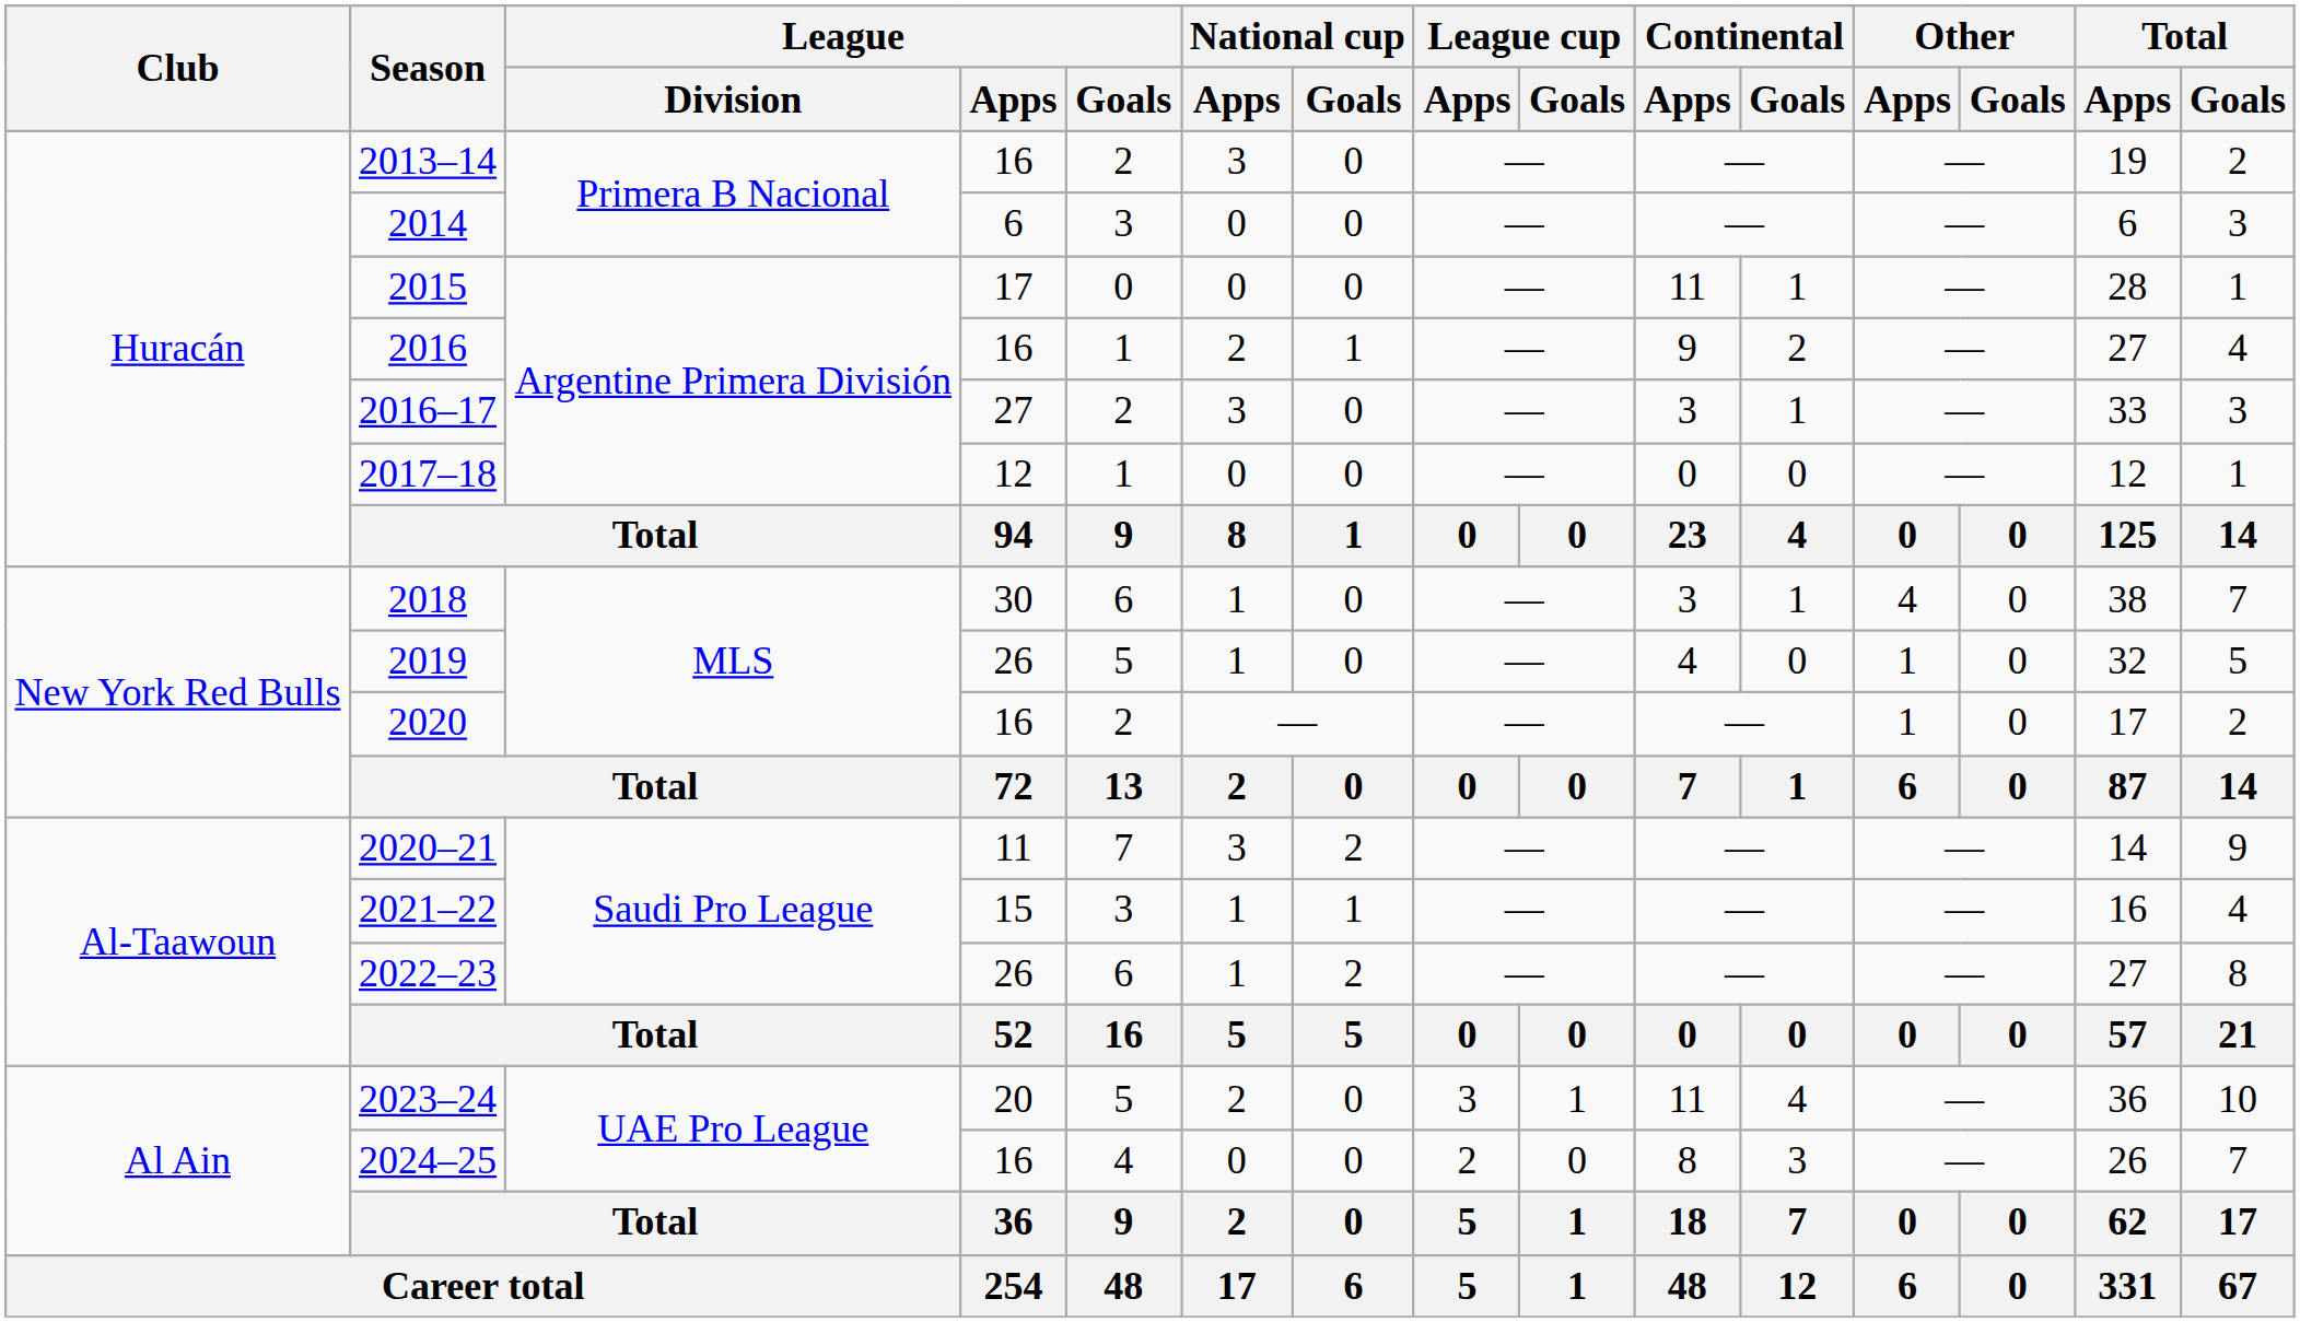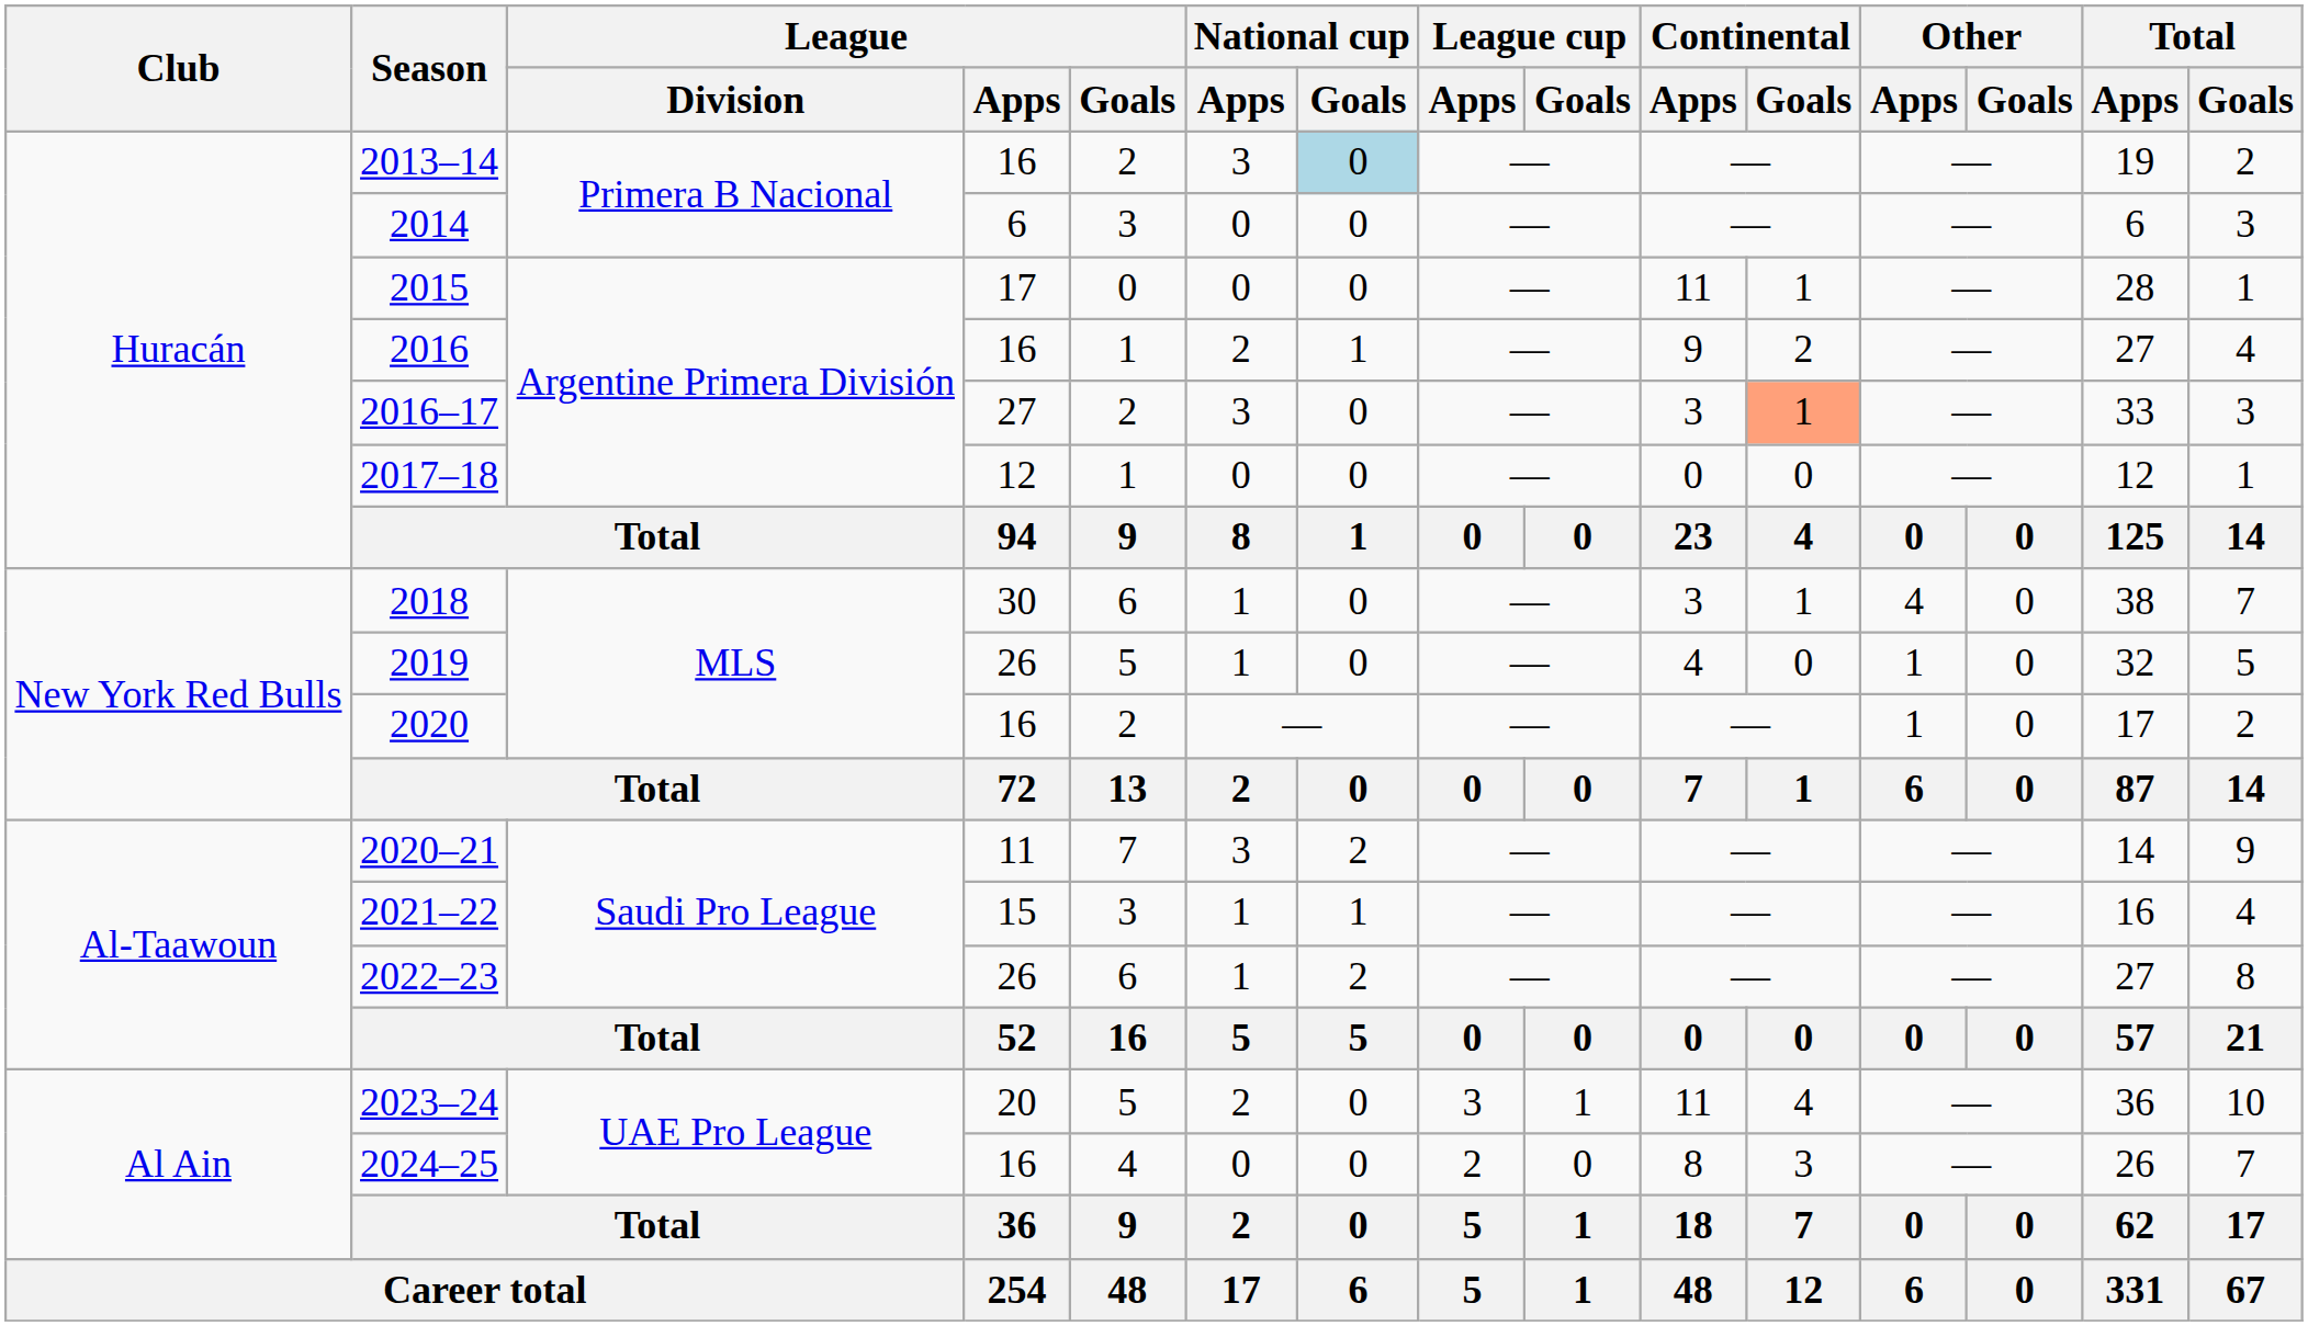2013–14 | National cup / Goals: no background -> lightblue background
2016–17 | Continental / Goals: no background -> lightsalmon background
